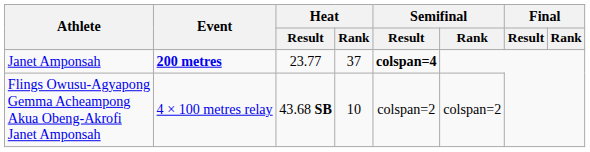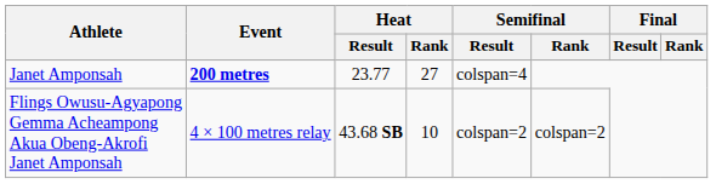Janet Amponsah | Heat / Rank: 37 -> 27
Janet Amponsah | Semifinal / Result: bold -> normal
